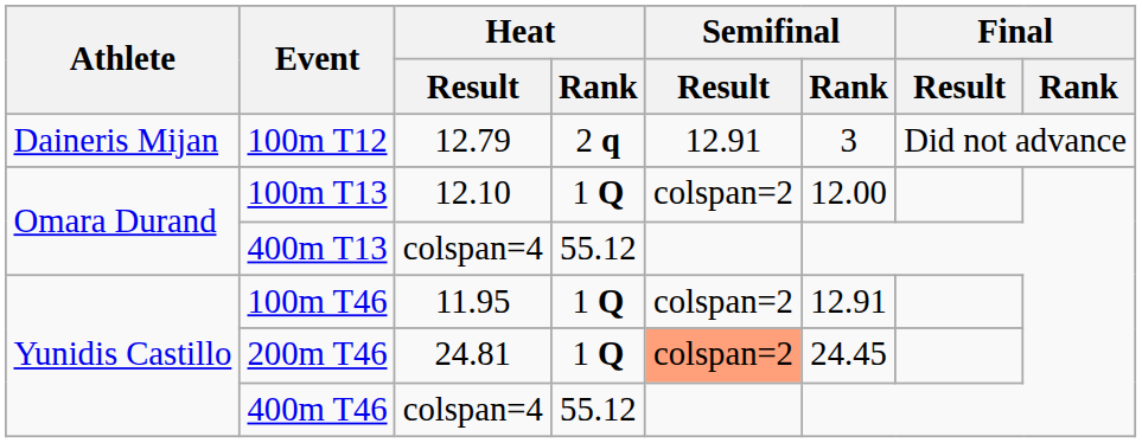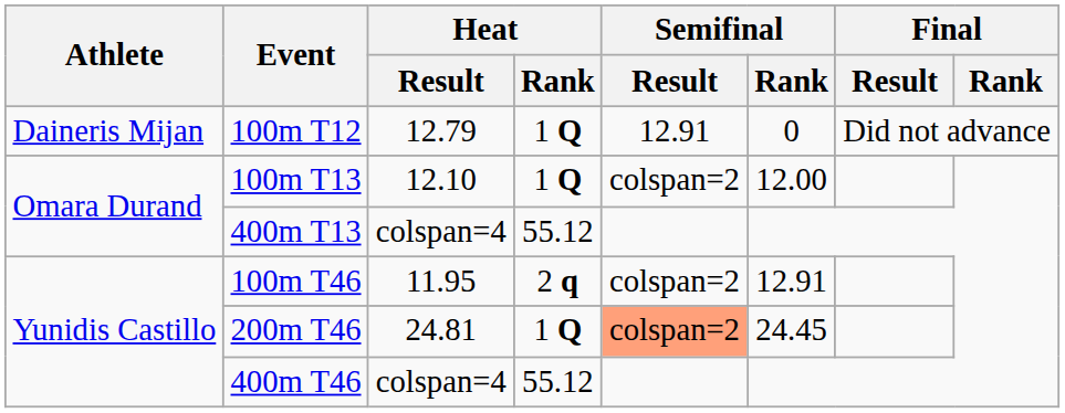100m T12 | Heat / Rank: 2 q -> 1 Q
100m T12 | Semifinal / Rank: 3 -> 0
100m T46 | Heat / Rank: 1 Q -> 2 q
